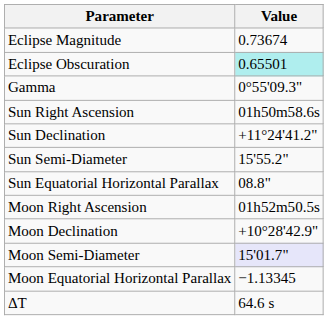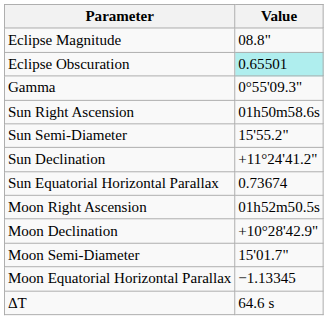Eclipse Magnitude | Value: 0.73674 -> 08.8"
rows swapped: Sun Declination <-> Sun Semi-Diameter
Sun Equatorial Horizontal Parallax | Value: 08.8" -> 0.73674
Moon Semi-Diameter | Value: lavender background -> no background
